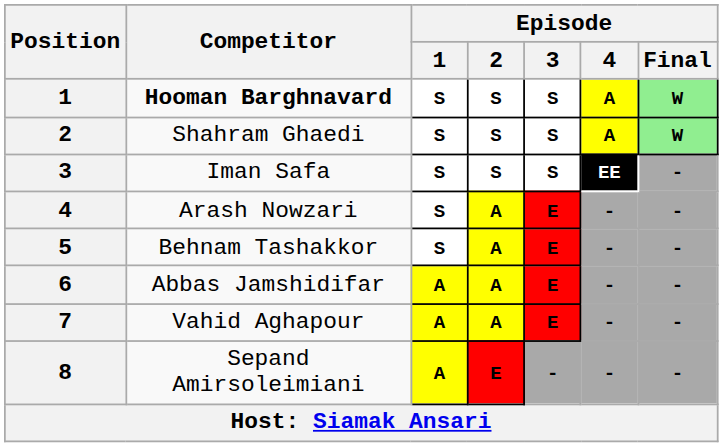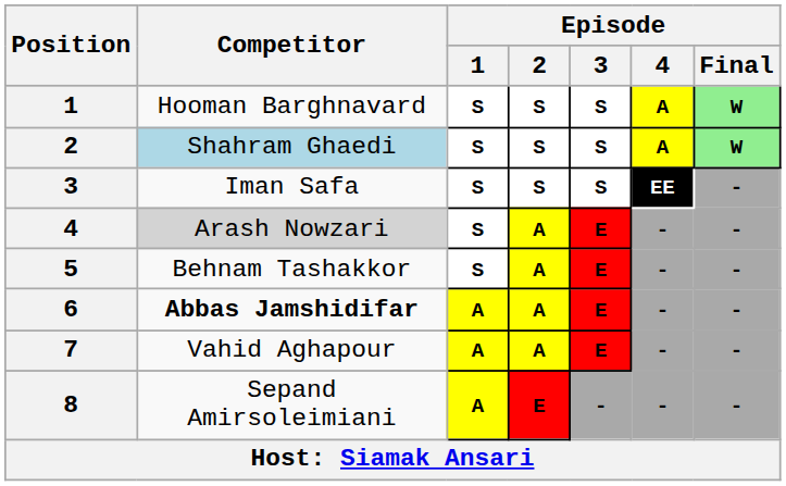Hooman Barghnavard | Competitor: bold -> normal
Shahram Ghaedi | Competitor: no background -> lightblue background
Arash Nowzari | Competitor: no background -> lightgrey background
Abbas Jamshidifar | Competitor: normal -> bold
